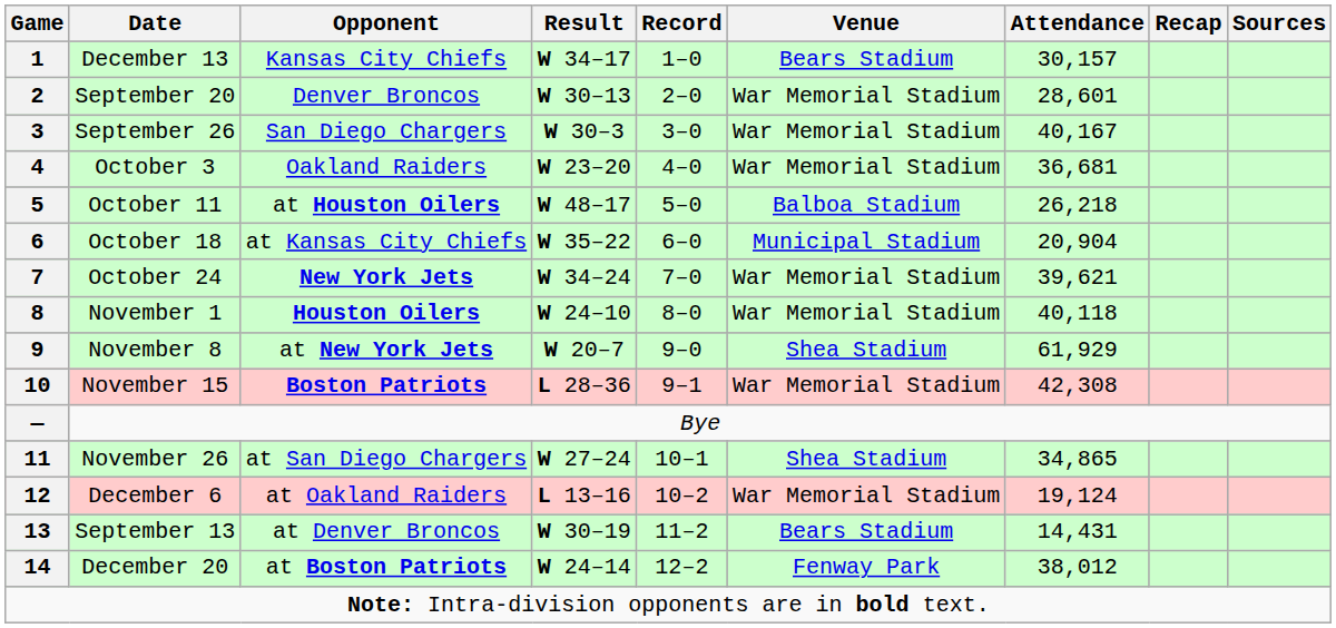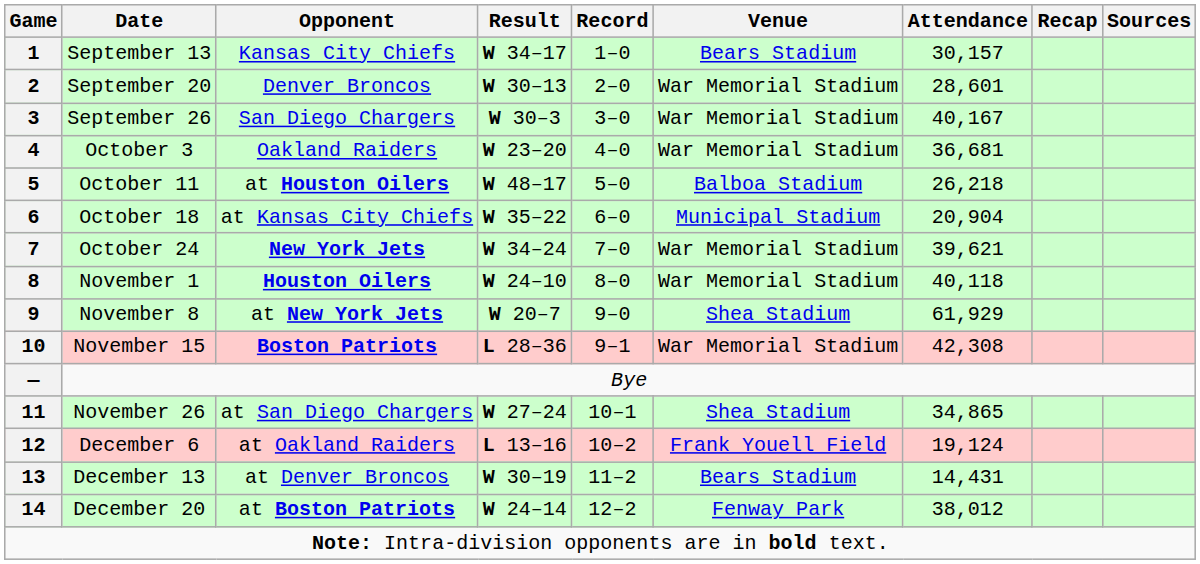1 | Date: December 13 -> September 13
12 | Venue: War Memorial Stadium -> Frank Youell Field
13 | Date: September 13 -> December 13
